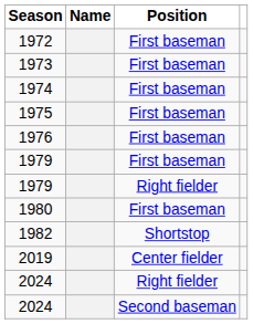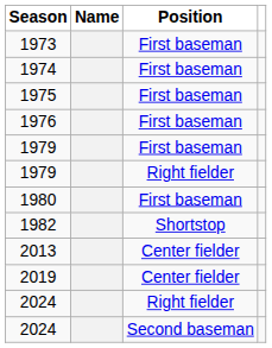- row: 1972 | First baseman
+ row: 2013 | Center fielder
